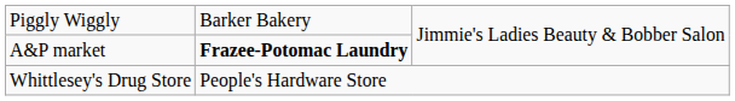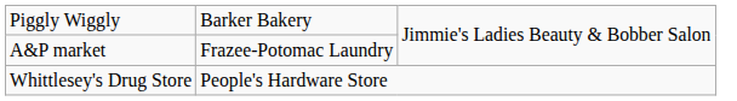A&P market | column 2: bold -> normal
